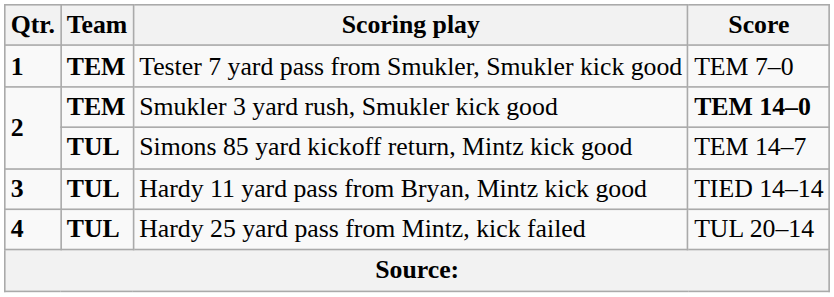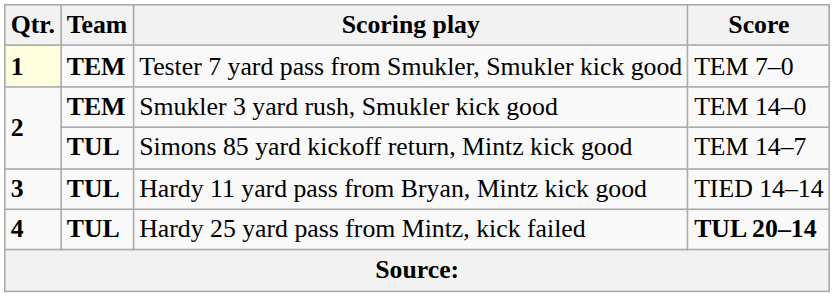Tester 7 yard pass from Smukler, Smukler kick good | Qtr.: no background -> lightyellow background
Smukler 3 yard rush, Smukler kick good | Score: bold -> normal
Hardy 25 yard pass from Mintz, kick failed | Score: normal -> bold
